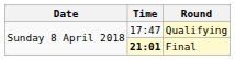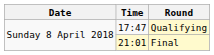Final | Time: bold -> normal
